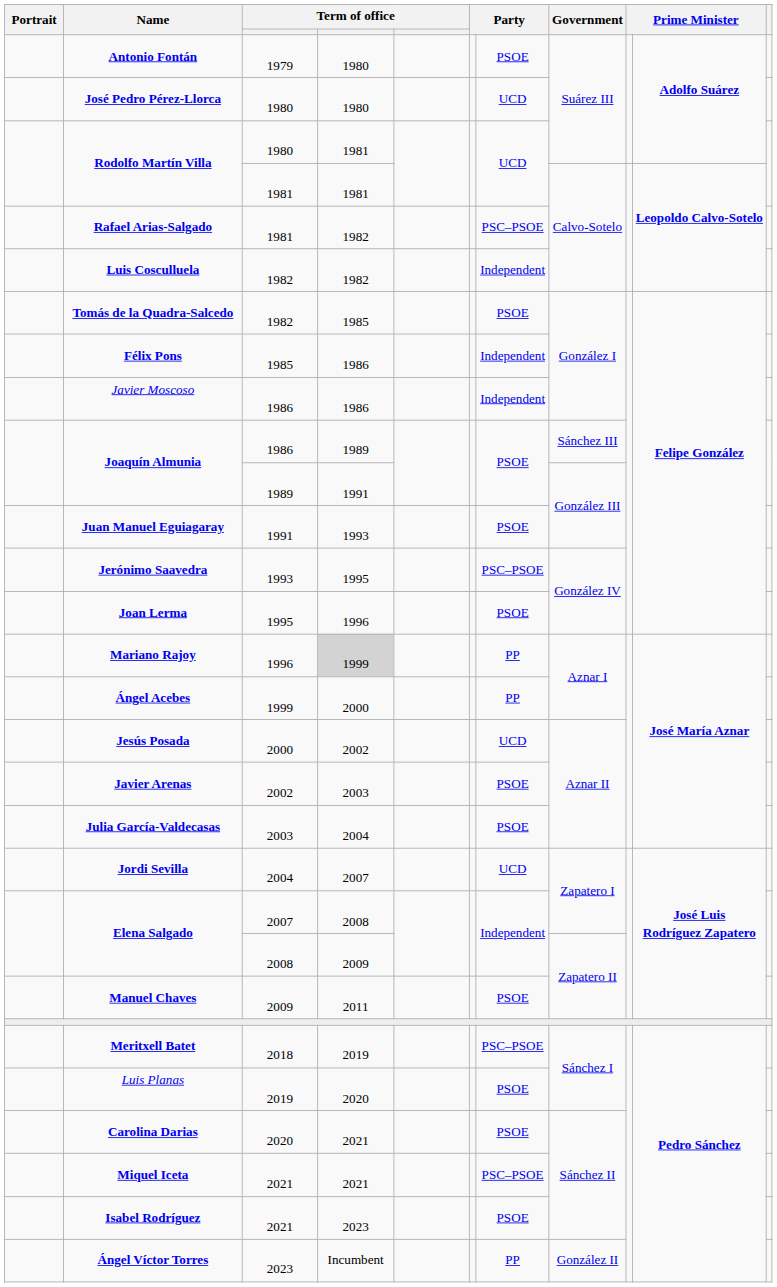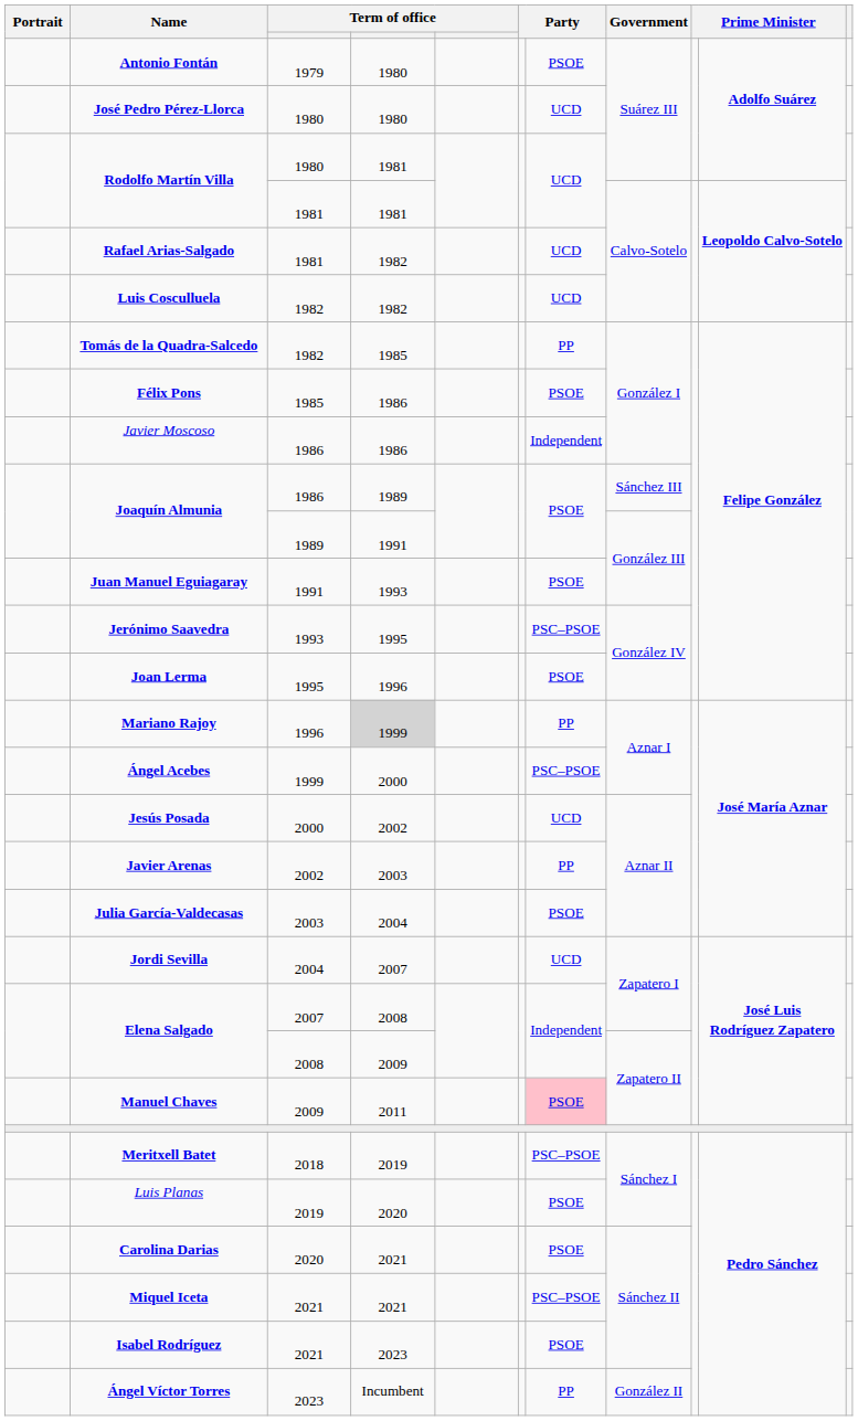Rafael Arias-Salgado | column 7: PSC–PSOE -> UCD
Luis Cosculluela | column 7: Independent -> UCD
Tomás de la Quadra-Salcedo | column 7: PSOE -> PP
Félix Pons | column 7: Independent -> PSOE
Ángel Acebes | column 7: PP -> PSC–PSOE
Javier Arenas | column 7: PSOE -> PP
Manuel Chaves | column 7: no background -> pink background
